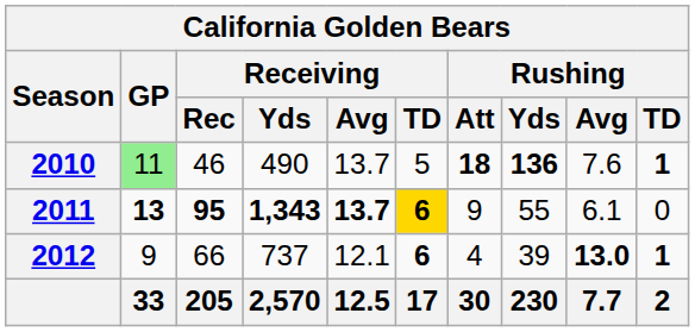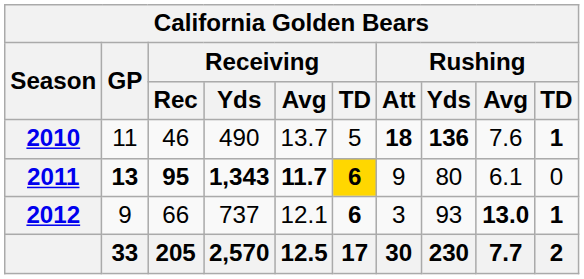2010 | GP: lightgreen background -> no background
2011 | Receiving / Avg: 13.7 -> 11.7
2011 | Rushing / Yds: 55 -> 80
2012 | Rushing / Att: 4 -> 3
2012 | Rushing / Yds: 39 -> 93
